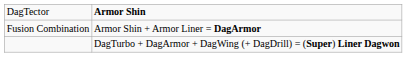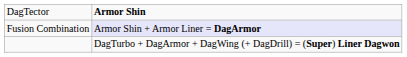Fusion Combination | column 2: no background -> lavender background
